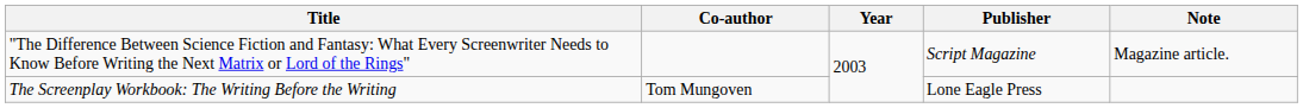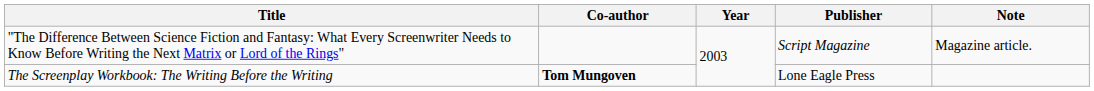The Screenplay Workbook: The Writing Before the Writing | Co-author: normal -> bold
